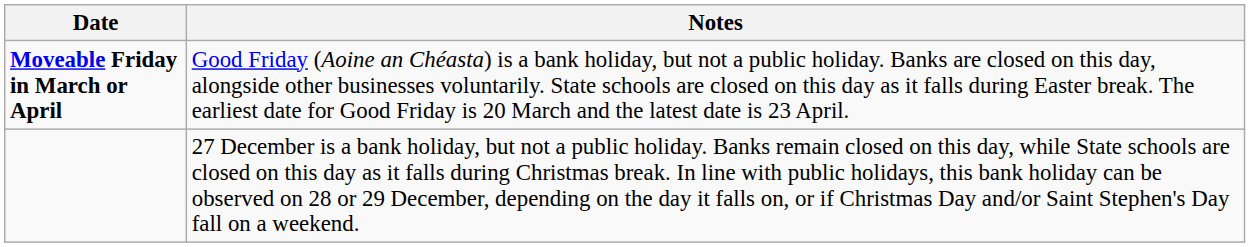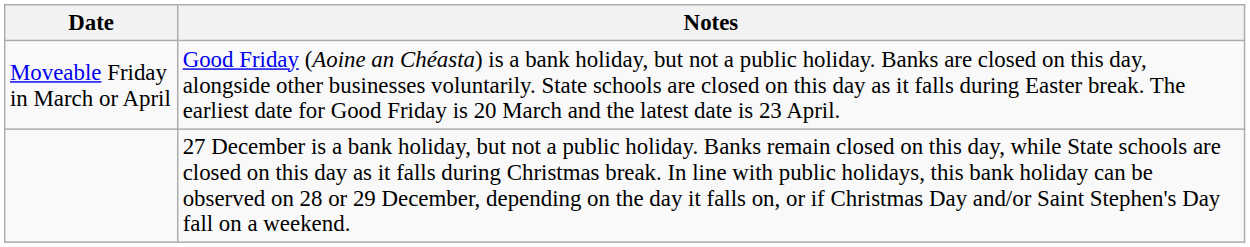Moveable Friday in March or April | Date: bold -> normal
